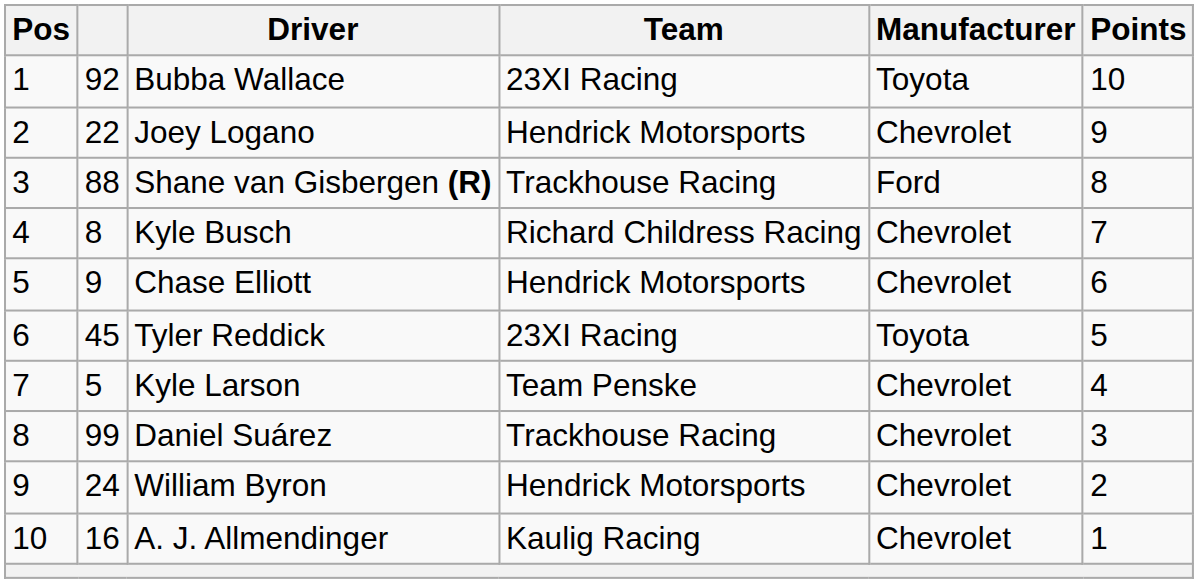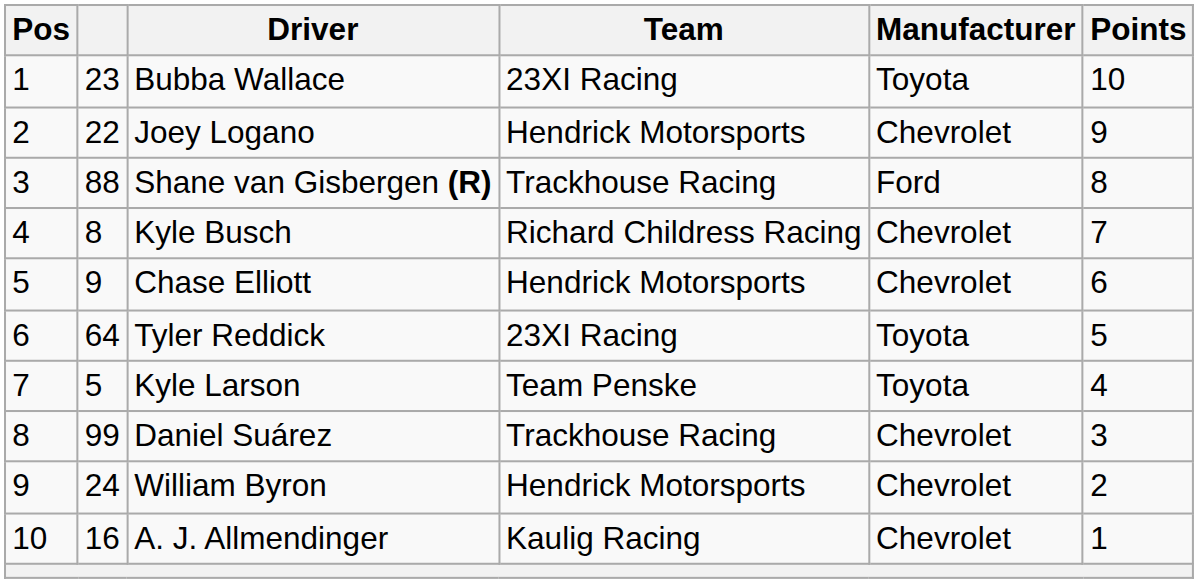Bubba Wallace | column 2: 92 -> 23
Tyler Reddick | column 2: 45 -> 64
Kyle Larson | Manufacturer: Chevrolet -> Toyota
